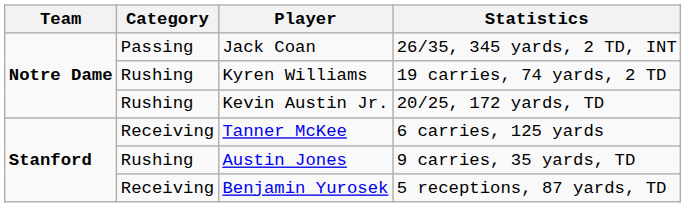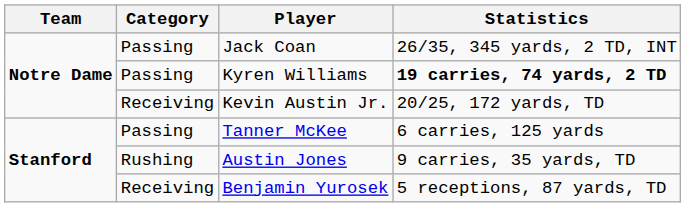Kyren Williams | Category: Rushing -> Passing
Kyren Williams | Statistics: normal -> bold
Kevin Austin Jr. | Category: Rushing -> Receiving
Tanner McKee | Category: Receiving -> Passing
